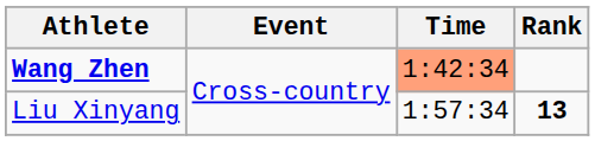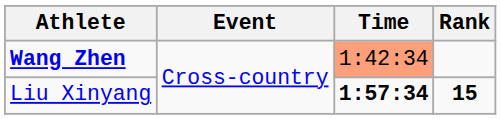Liu Xinyang | Time: normal -> bold
Liu Xinyang | Rank: 13 -> 15
